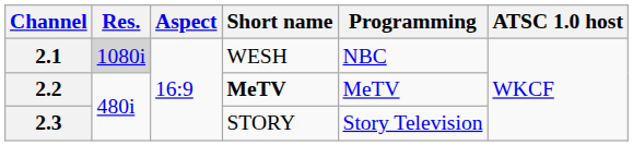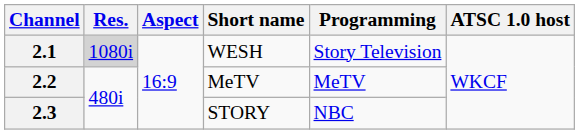2.1 | Programming: NBC -> Story Television
2.2 | Short name: bold -> normal
2.3 | Programming: Story Television -> NBC
